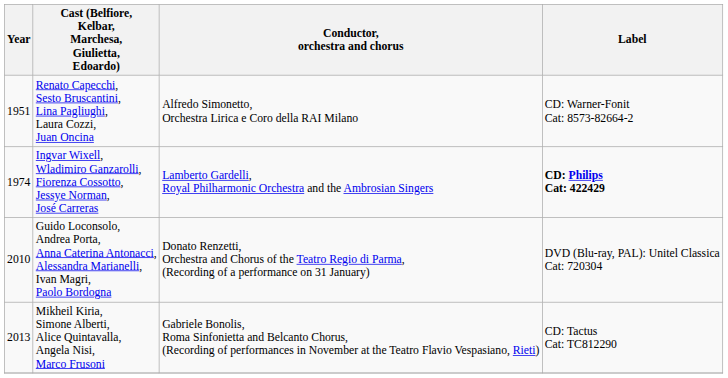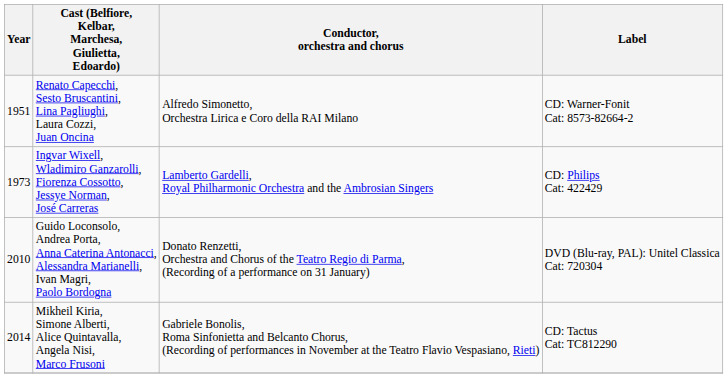row 3 | Year: 1974 -> 1973
row 3 | Label: bold -> normal
row 5 | Year: 2013 -> 2014
